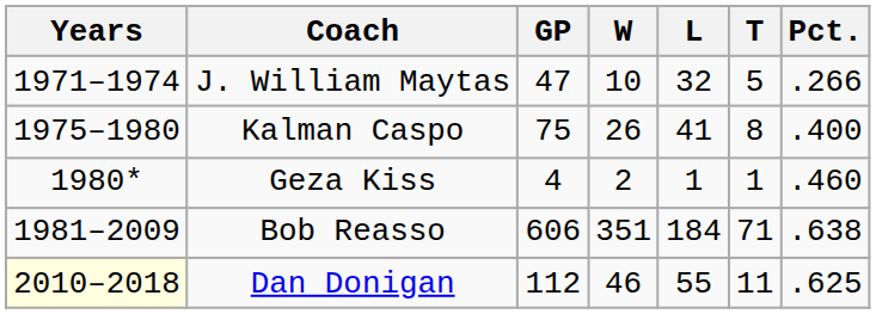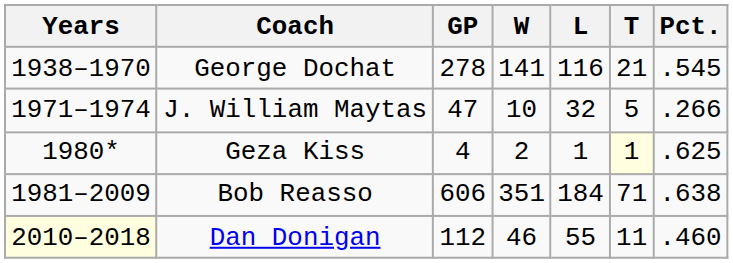+ row: 1938–1970 | George Dochat | 278 | 141 | 116 | 21 | .545
- row: 1975–1980 | Kalman Caspo | 75 | 26 | 41 | 8 | .400
Geza Kiss | T: no background -> lightyellow background
Geza Kiss | Pct.: .460 -> .625
Dan Donigan | Pct.: .625 -> .460
